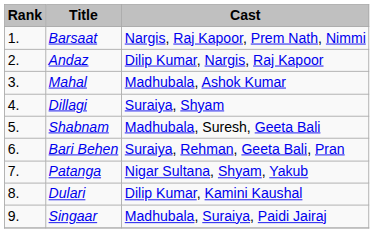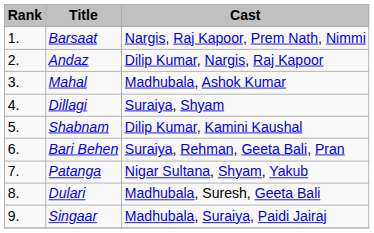Shabnam | Cast: Madhubala, Suresh, Geeta Bali -> Dilip Kumar, Kamini Kaushal
Dulari | Cast: Dilip Kumar, Kamini Kaushal -> Madhubala, Suresh, Geeta Bali
